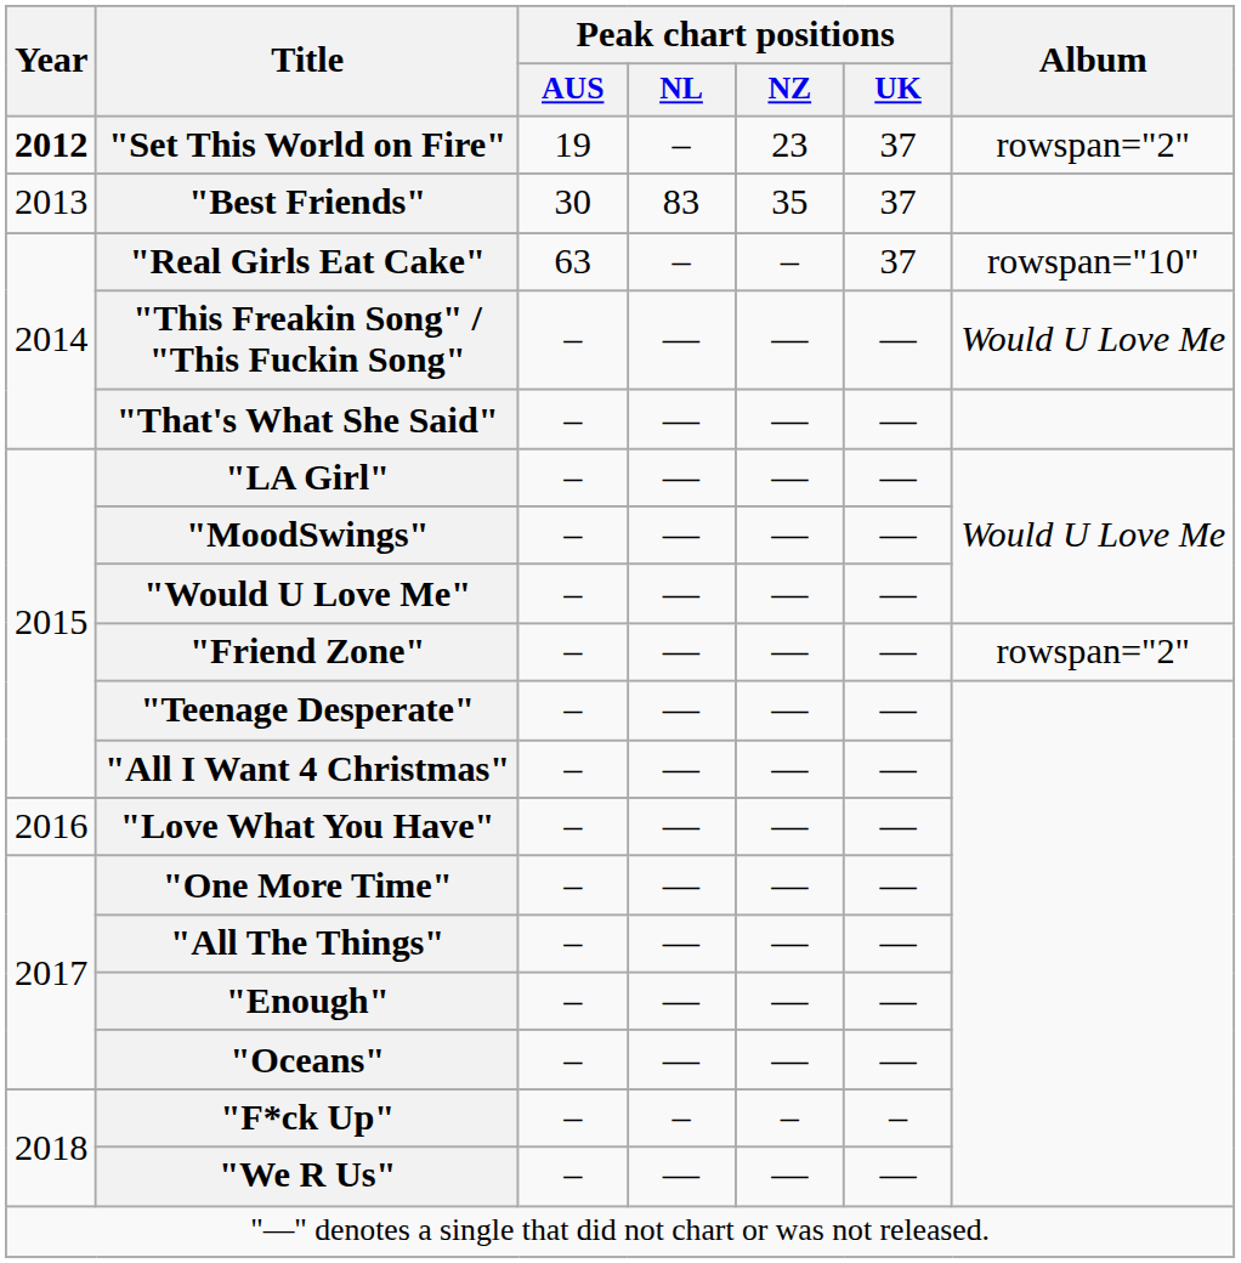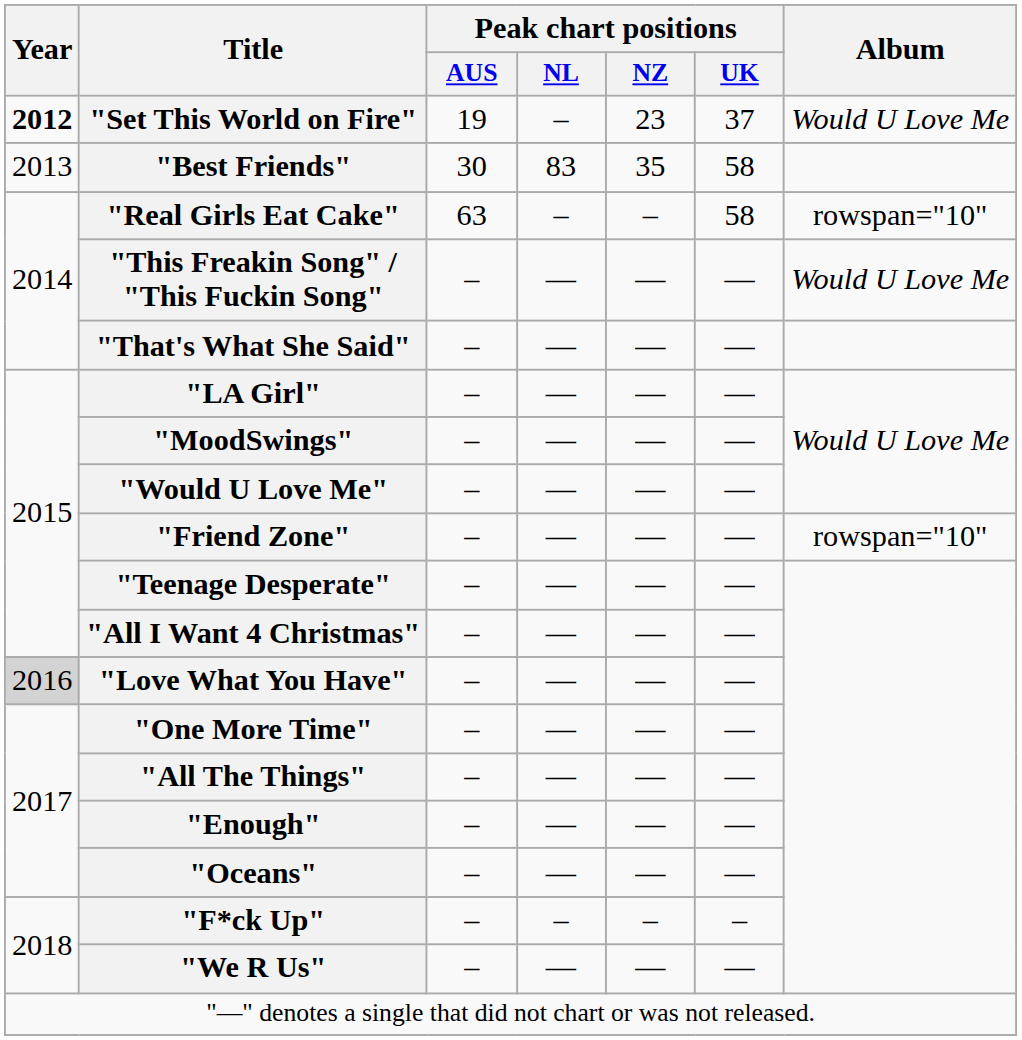"Set This World on Fire" | Album: rowspan="2" -> Would U Love Me
"Best Friends" | Peak chart positions / UK: 37 -> 58
"Real Girls Eat Cake" | Peak chart positions / UK: 37 -> 58
"Friend Zone" | Album: rowspan="2" -> rowspan="10"
"Love What You Have" | Year: no background -> lightgrey background
